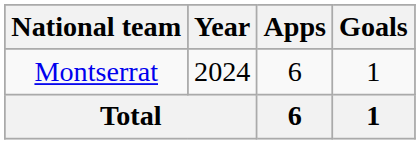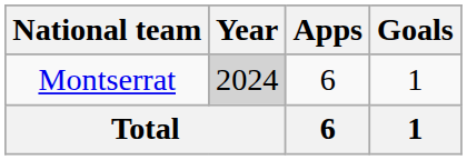Montserrat | Year: no background -> lightgrey background
